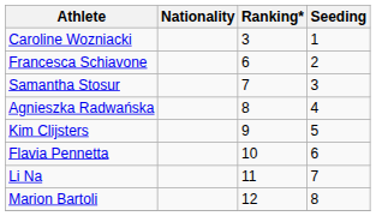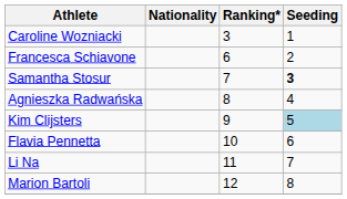Samantha Stosur | Seeding: normal -> bold
Kim Clijsters | Seeding: no background -> lightblue background
